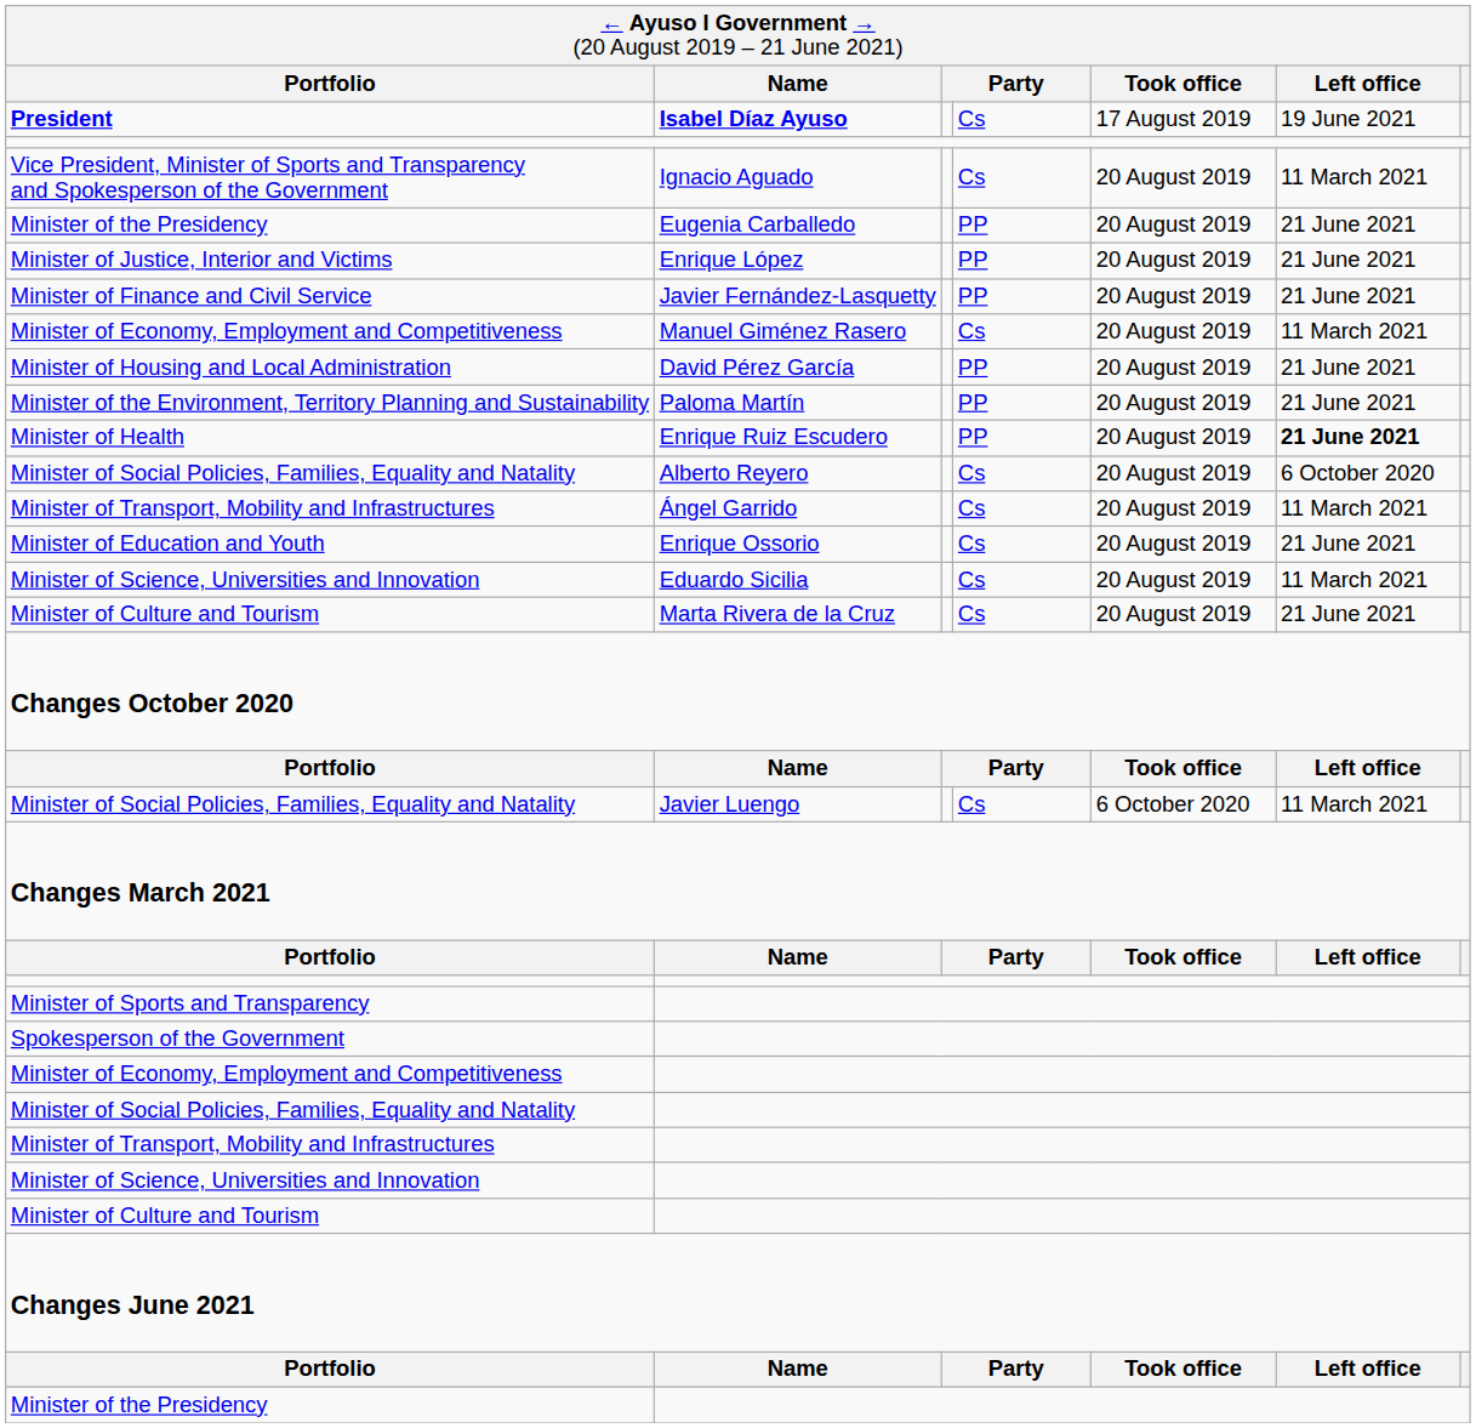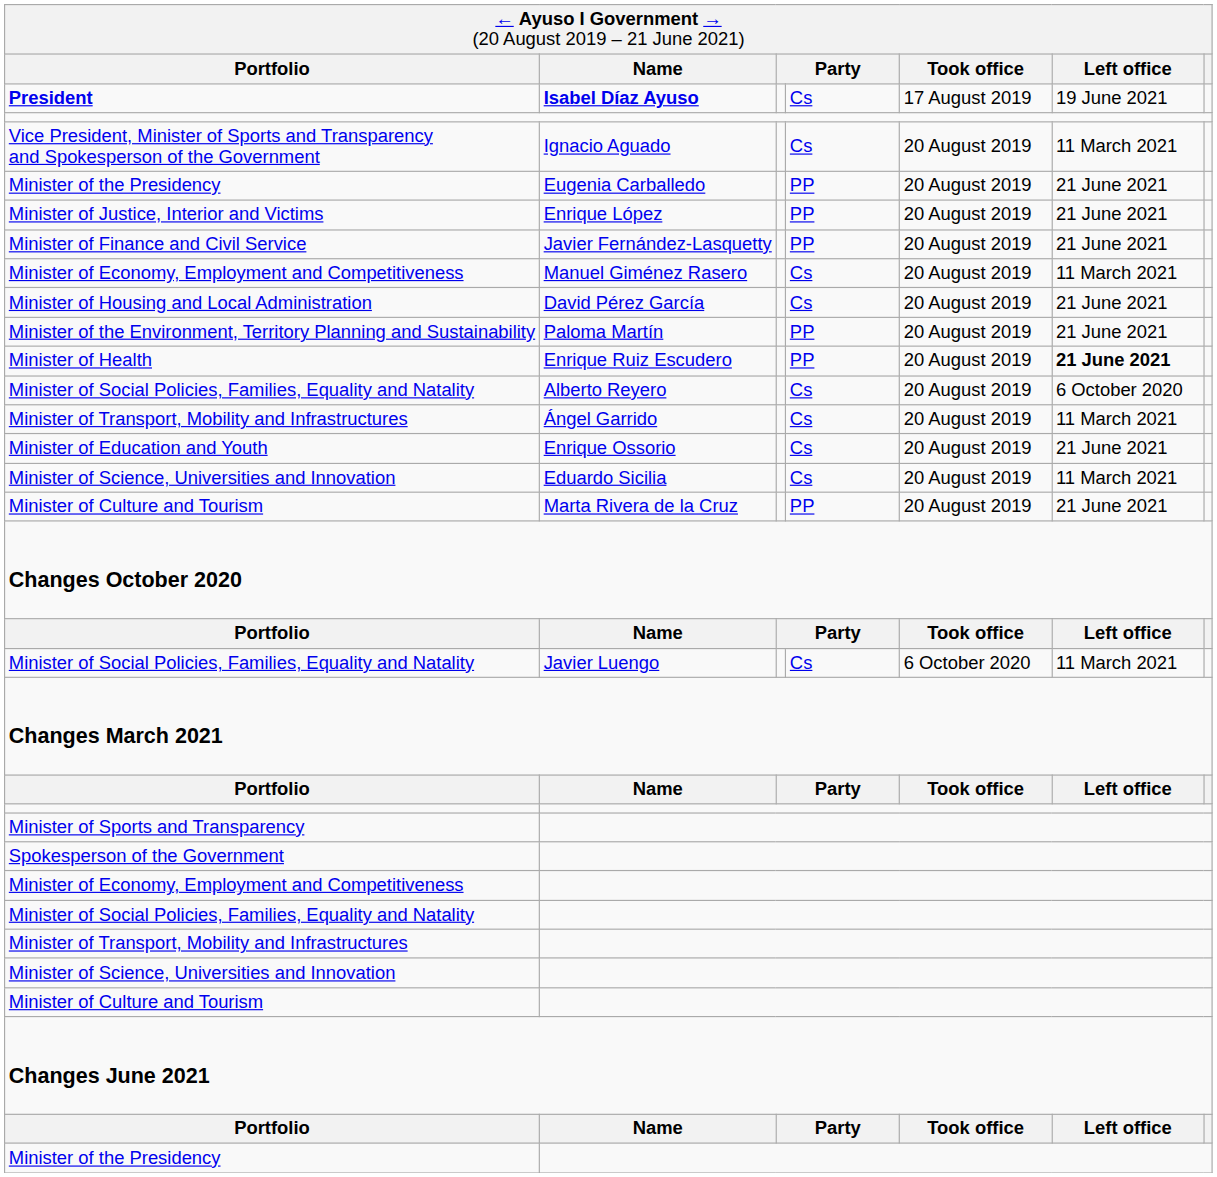Minister of Housing and Local Administration | column 4: PP -> Cs
Minister of Culture and Tourism / Marta Rivera de la Cruz | column 4: Cs -> PP
